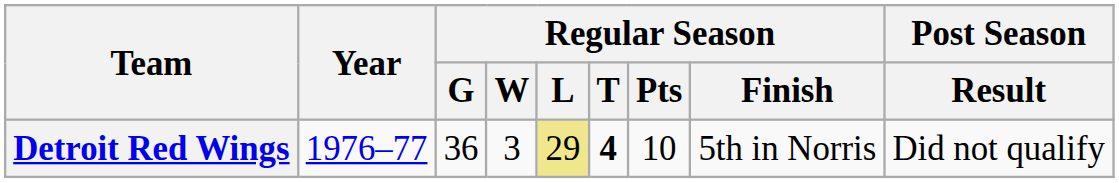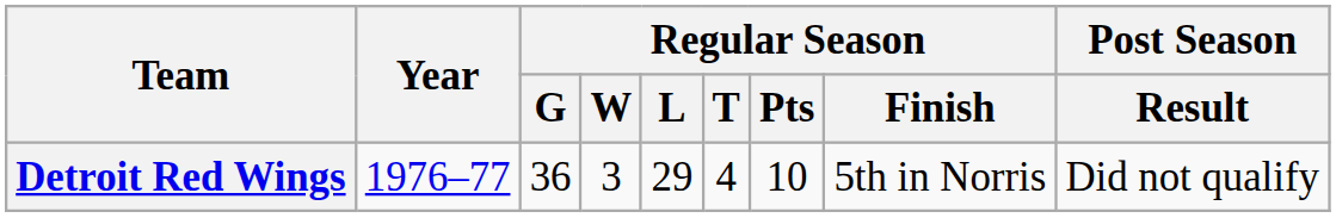Detroit Red Wings | Regular Season / L: khaki background -> no background
Detroit Red Wings | Regular Season / T: bold -> normal
